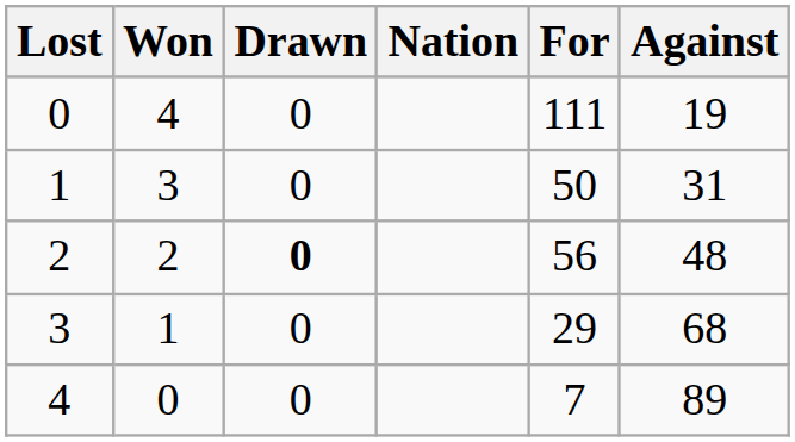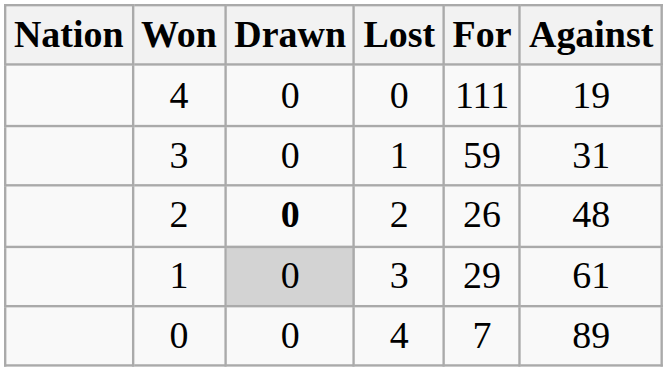columns swapped: Nation <-> Lost
row 3 | For: 50 -> 59
row 4 | For: 56 -> 26
row 5 | Drawn: no background -> lightgrey background
row 5 | Against: 68 -> 61
